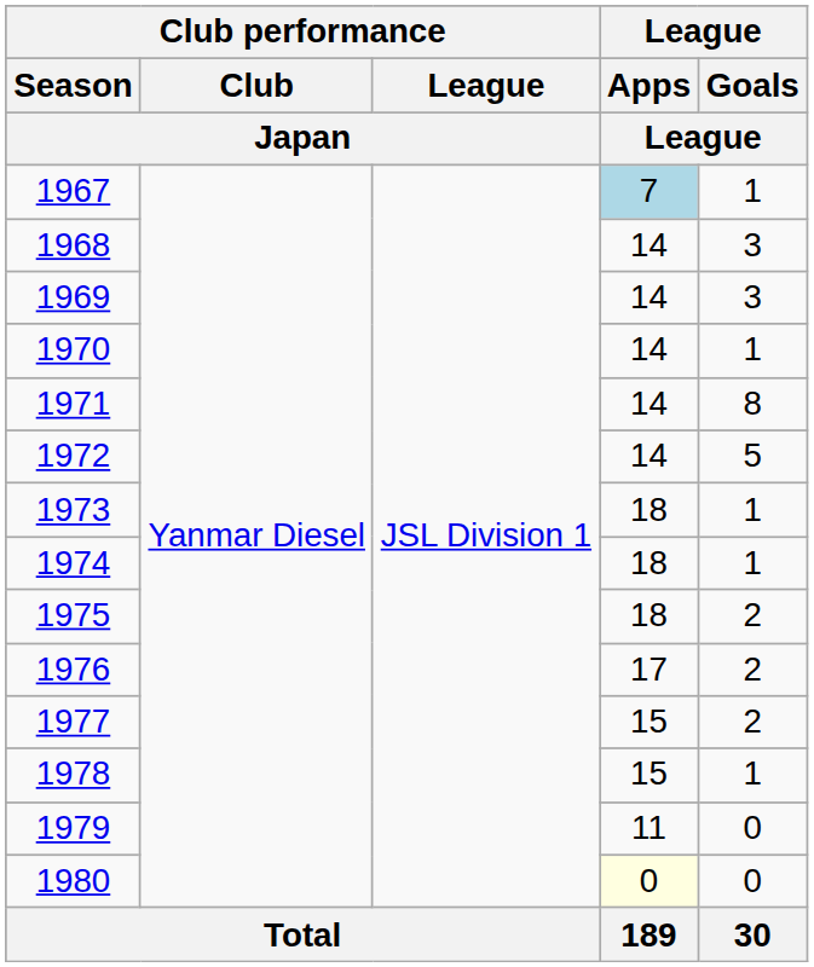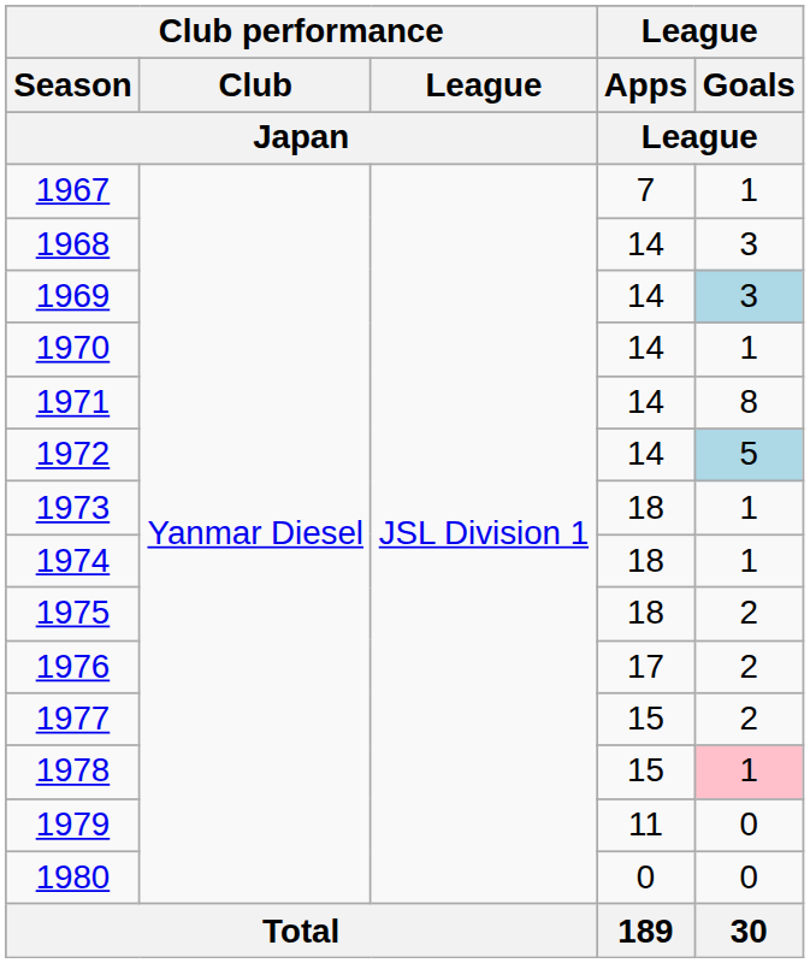1967 | League / Apps / League: lightblue background -> no background
1969 | League / Goals / League: no background -> lightblue background
1972 | League / Goals / League: no background -> lightblue background
1978 | League / Goals / League: no background -> pink background
1980 | League / Apps / League: lightyellow background -> no background
